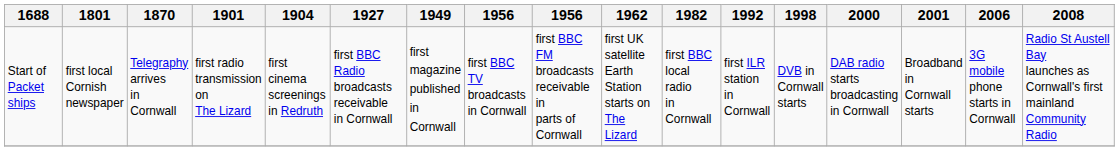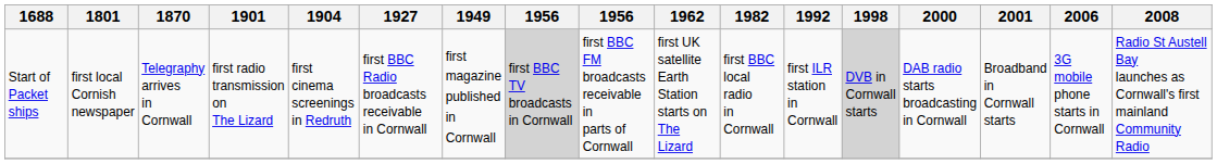Start of Packet ships | column 8: no background -> lightgrey background
Start of Packet ships | 1998: no background -> lightgrey background
